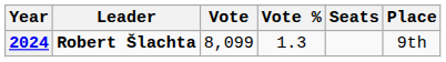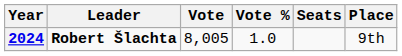2024 | Vote: 8,099 -> 8,005
2024 | Vote %: 1.3 -> 1.0
